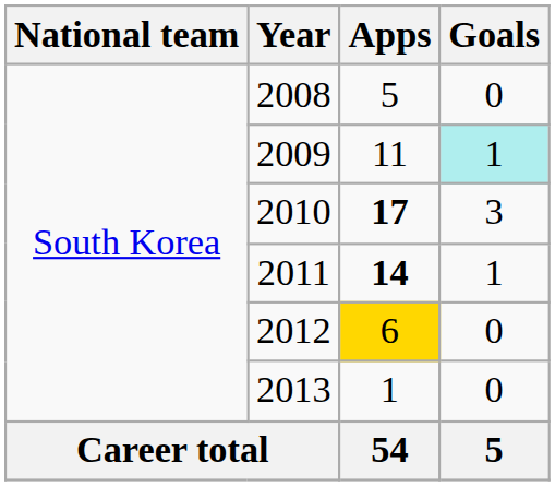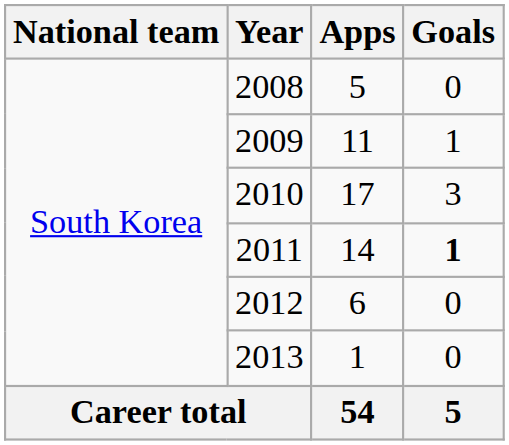2009 | Goals: paleturquoise background -> no background
2010 | Apps: bold -> normal
2011 | Apps: bold -> normal
2011 | Goals: normal -> bold
2012 | Apps: gold background -> no background
